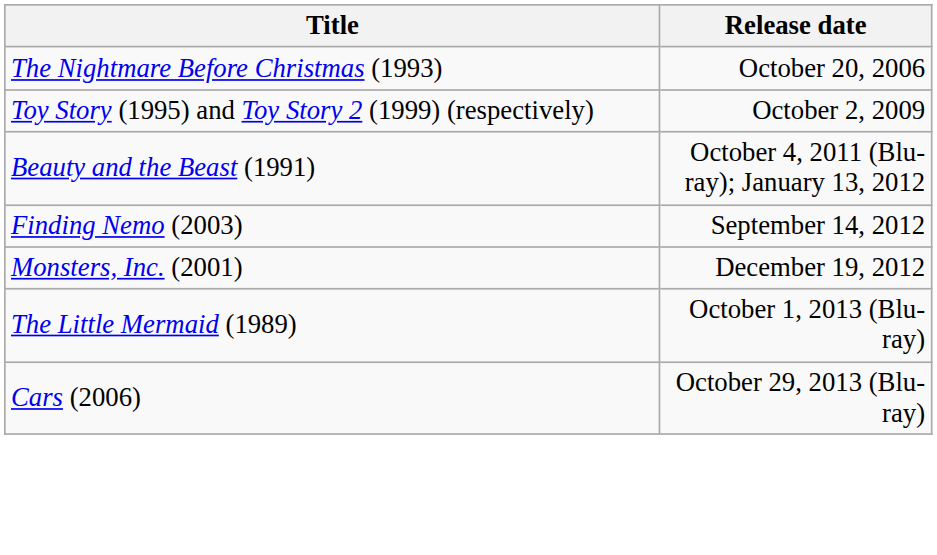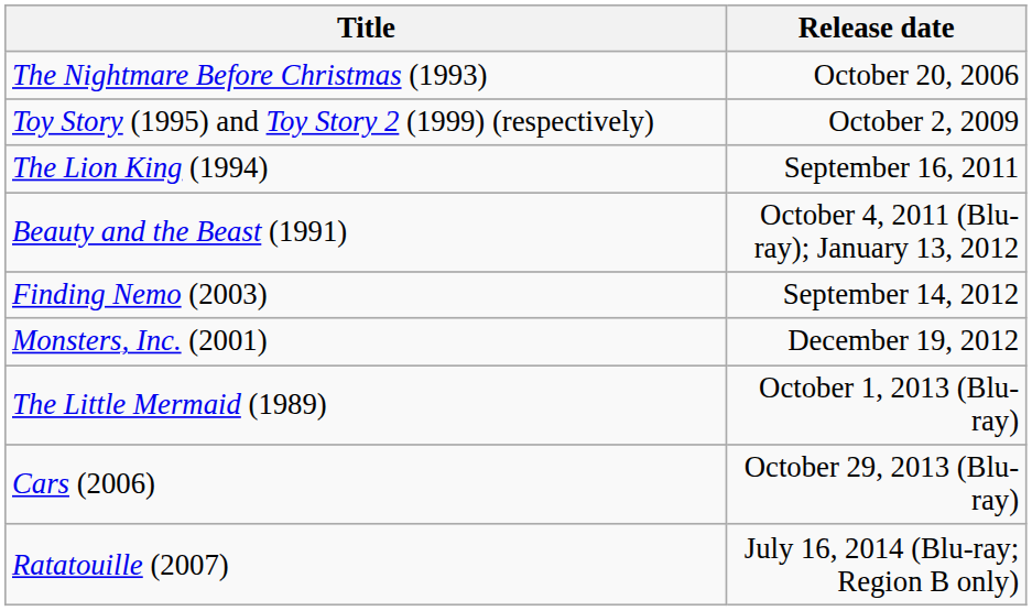+ row: The Lion King (1994) | September 16, 2011
+ row: Ratatouille (2007) | July 16, 2014 (Blu-ray; Region B only)
